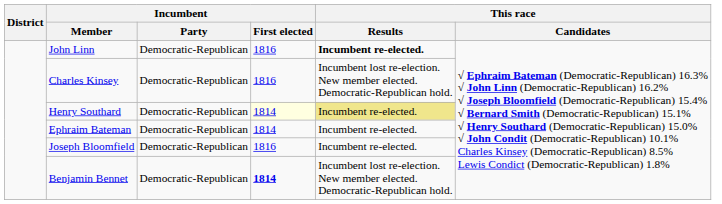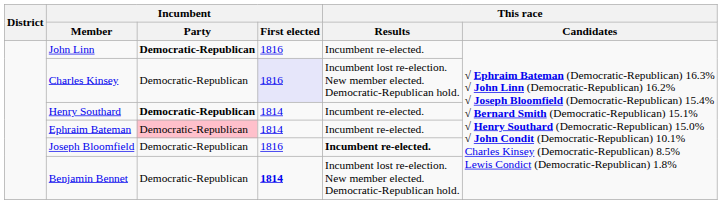John Linn | Incumbent / Party: normal -> bold
John Linn | This race / Results: bold -> normal
Charles Kinsey | Incumbent / First elected: no background -> lavender background
Henry Southard | Incumbent / Party: normal -> bold
Henry Southard | Incumbent / First elected: lightyellow background -> no background
Henry Southard | This race / Results: khaki background -> no background
Ephraim Bateman | Incumbent / Party: no background -> pink background
Joseph Bloomfield | This race / Results: normal -> bold
